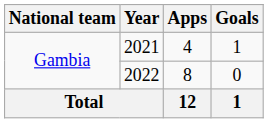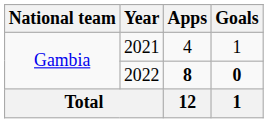2022 | Apps: normal -> bold
2022 | Goals: normal -> bold
